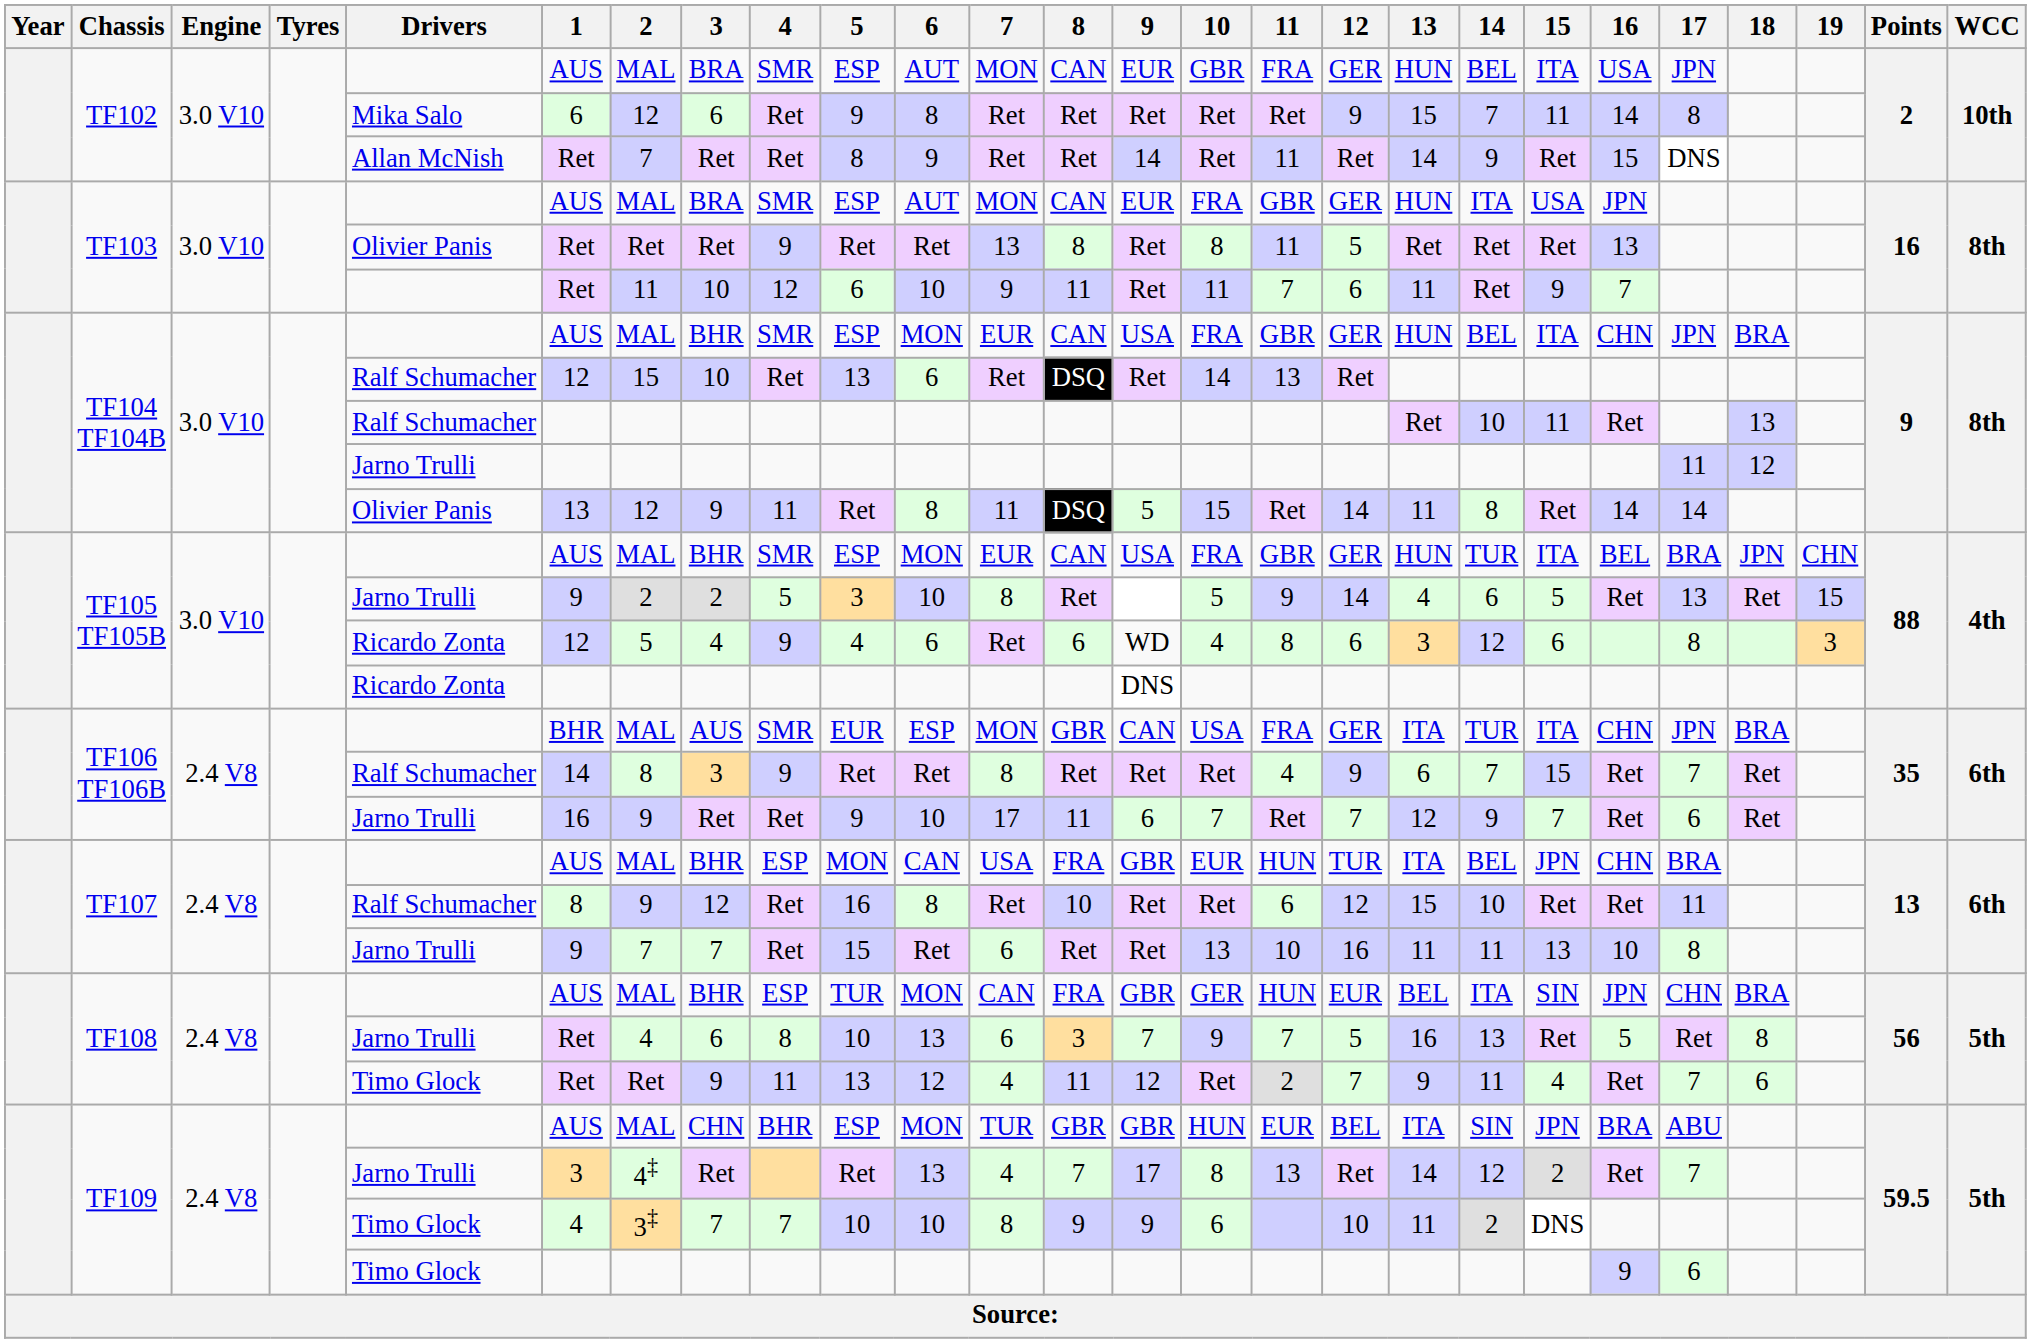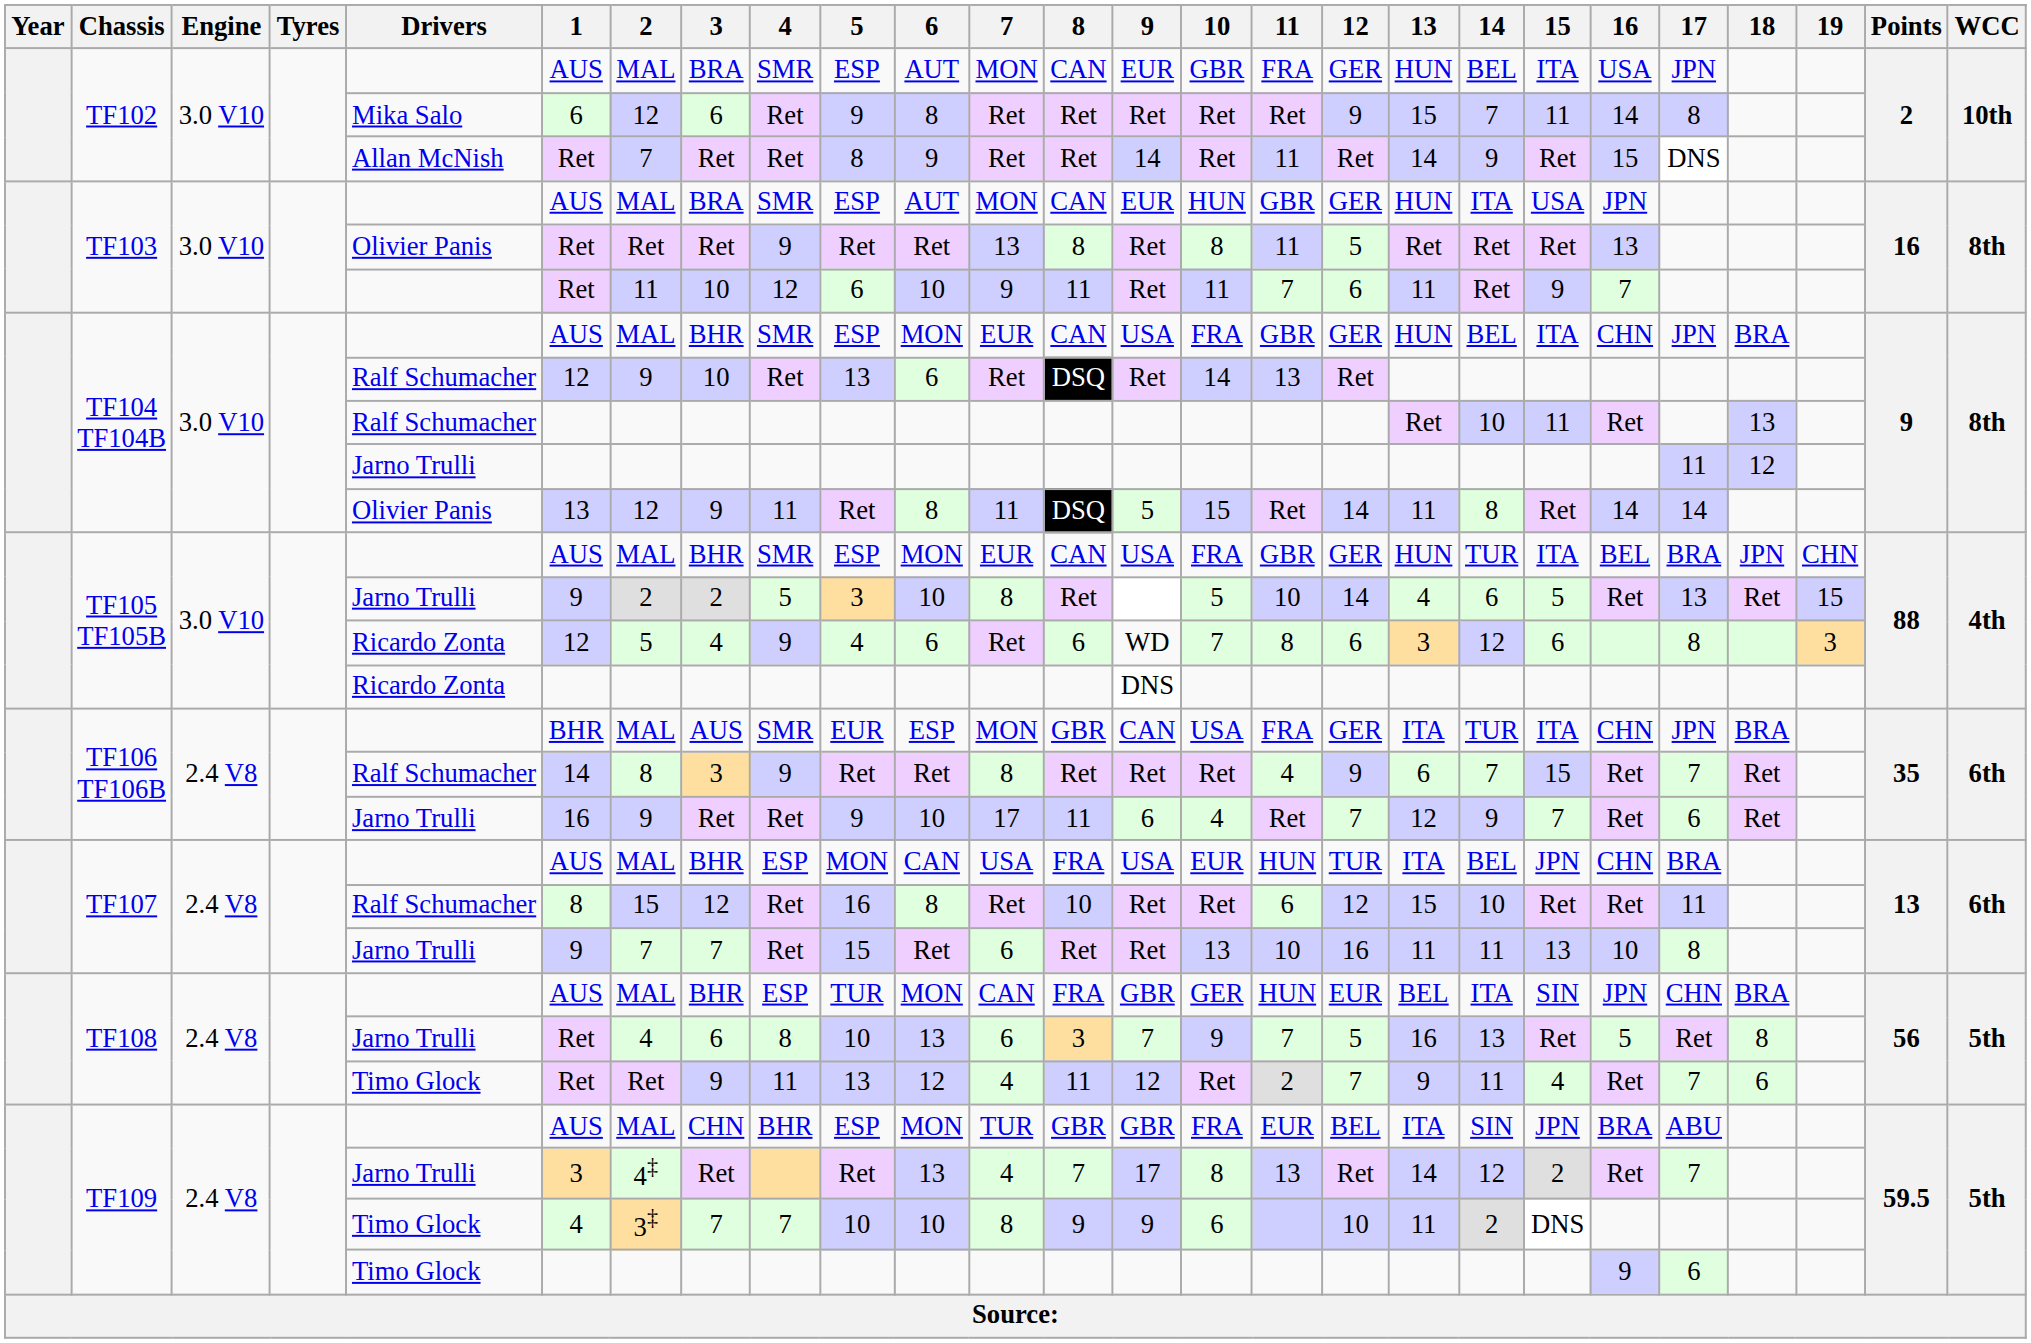row 5 | 10: FRA -> HUN
row 9 | 2: 15 -> 9
row 14 | 11: 9 -> 10
row 15 | 10: 4 -> 7
row 19 | 10: 7 -> 4
row 20 | 9: GBR -> USA
row 21 | 2: 9 -> 15
row 26 | 10: HUN -> FRA
